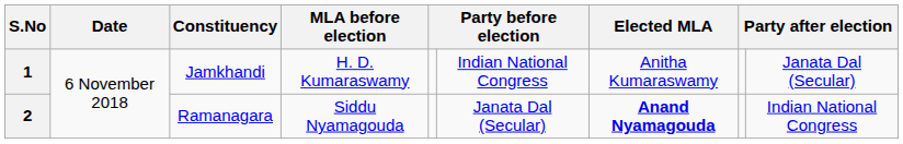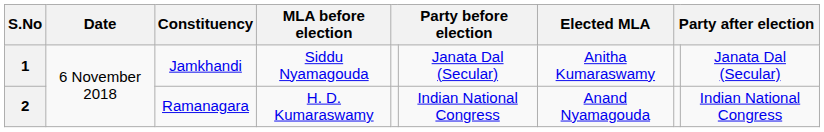1 | MLA before election: H. D. Kumaraswamy -> Siddu Nyamagouda
1 | column 6: Indian National Congress -> Janata Dal (Secular)
2 | MLA before election: Siddu Nyamagouda -> H. D. Kumaraswamy
2 | column 6: Janata Dal (Secular) -> Indian National Congress
2 | Elected MLA: bold -> normal
